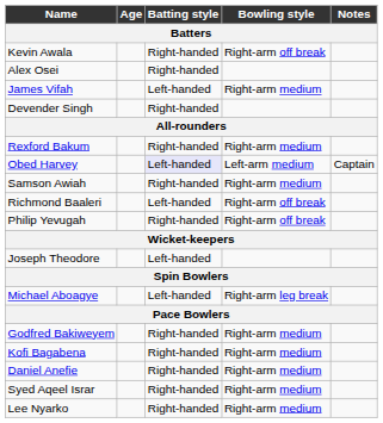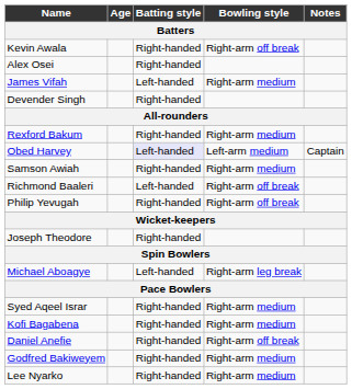Joseph Theodore | Batting style: Left-handed -> Right-handed
rows swapped: Godfred Bakiweyem <-> Syed Aqeel Israr
Daniel Anefie | Bowling style: Right-arm medium -> Right-arm off break
